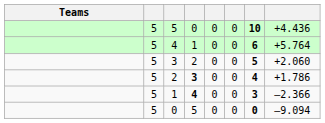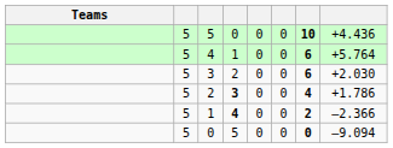row 4 | column 7: 5 -> 6
row 4 | column 8: +2.060 -> +2.030
row 6 | column 7: 3 -> 2
